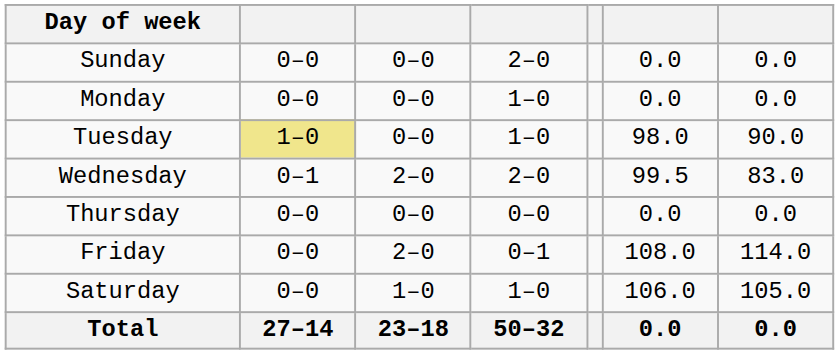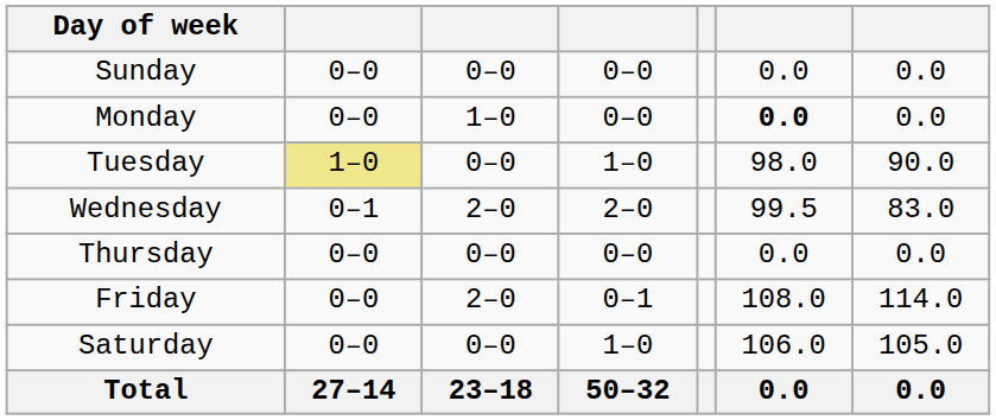Sunday | column 4: 2–0 -> 0–0
Monday | column 3: 0–0 -> 1–0
Monday | column 4: 1–0 -> 0–0
Monday | column 6: normal -> bold
Saturday | column 3: 1–0 -> 0–0
